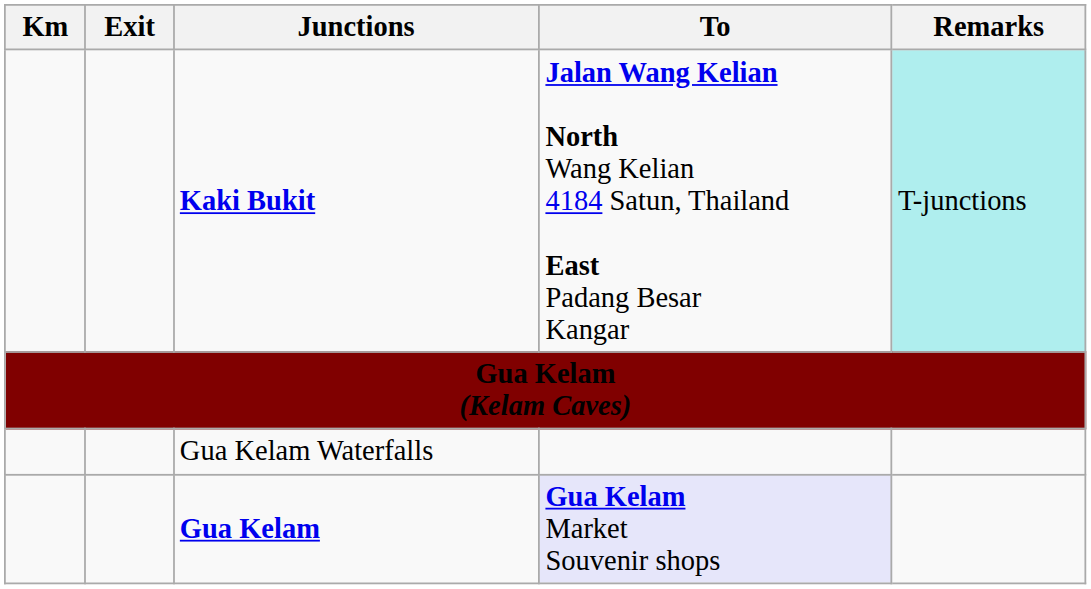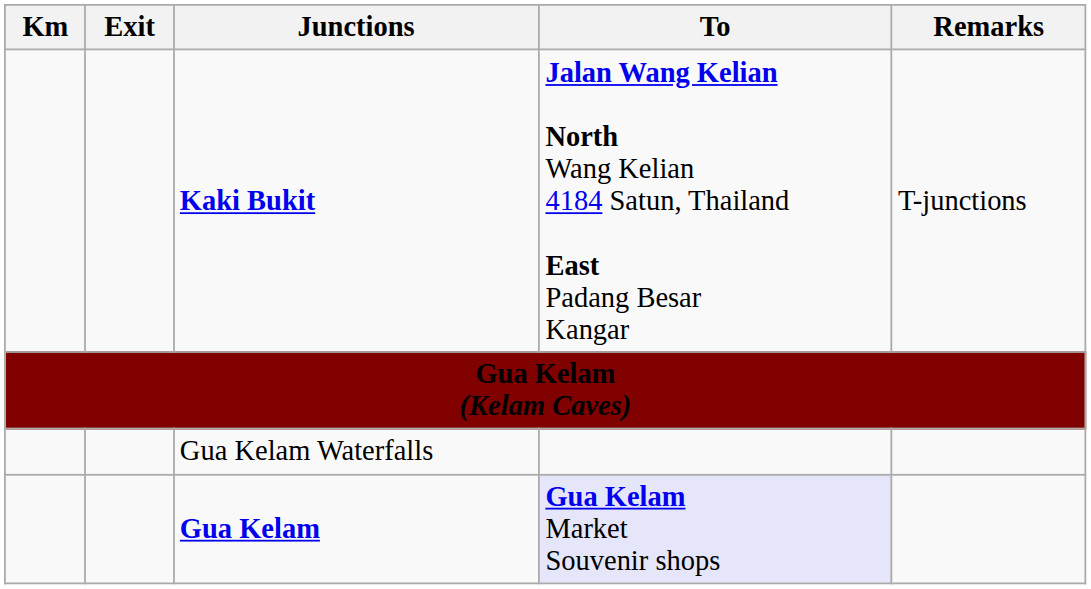Kaki Bukit | Remarks: paleturquoise background -> no background
